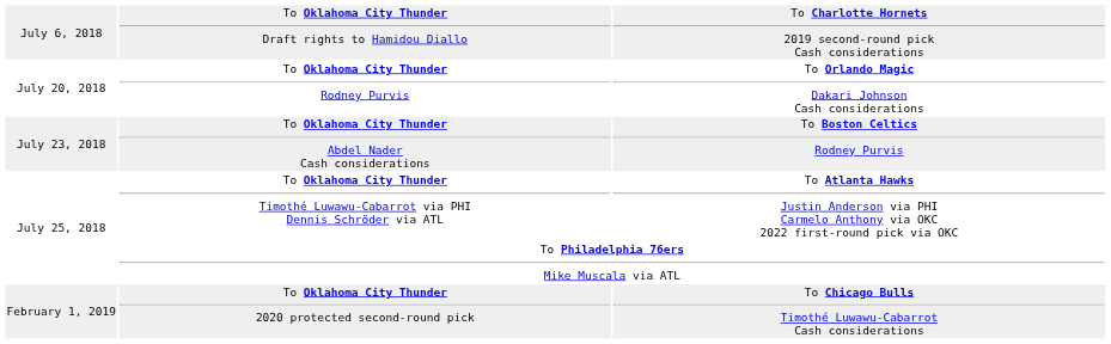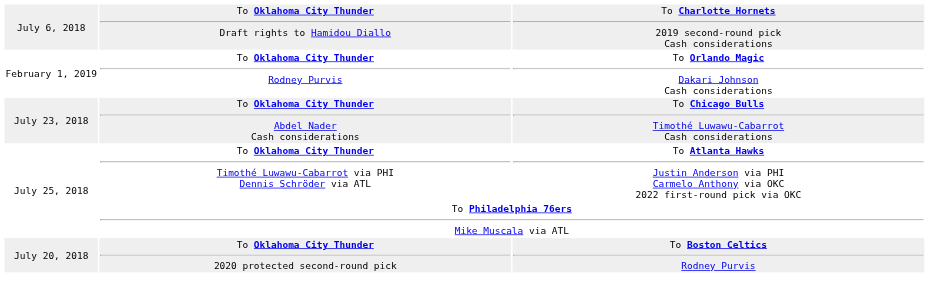To Oklahoma City Thunder Rodney Purvis | column 1: July 20, 2018 -> February 1, 2019
To Oklahoma City Thunder Abdel Nader Cash considerations | column 3: To Boston Celtics Rodney Purvis -> To Chicago Bulls Timothé Luwawu-Cabarrot Cash considerations
To Oklahoma City Thunder 2020 protected second-round pick | column 1: February 1, 2019 -> July 20, 2018
To Oklahoma City Thunder 2020 protected second-round pick | column 3: To Chicago Bulls Timothé Luwawu-Cabarrot Cash considerations -> To Boston Celtics Rodney Purvis
